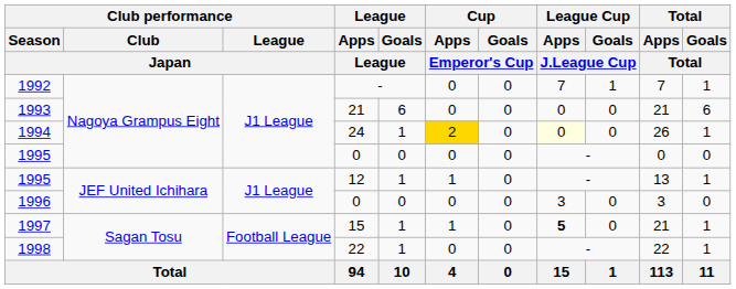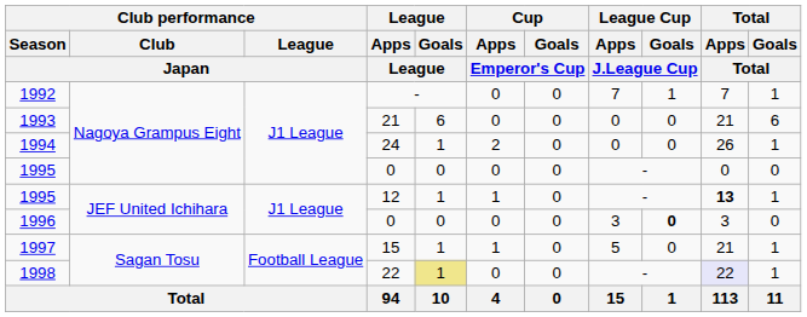1994 | Cup / Apps / Emperor's Cup: gold background -> no background
1994 | League Cup / Apps / J.League Cup: lightyellow background -> no background
1995 / 12 | Total / Apps / Total: normal -> bold
1996 | League Cup / Goals / J.League Cup: normal -> bold
1997 | League Cup / Apps / J.League Cup: bold -> normal
1998 | League / Goals / League: no background -> khaki background
1998 | Total / Apps / Total: no background -> lavender background
